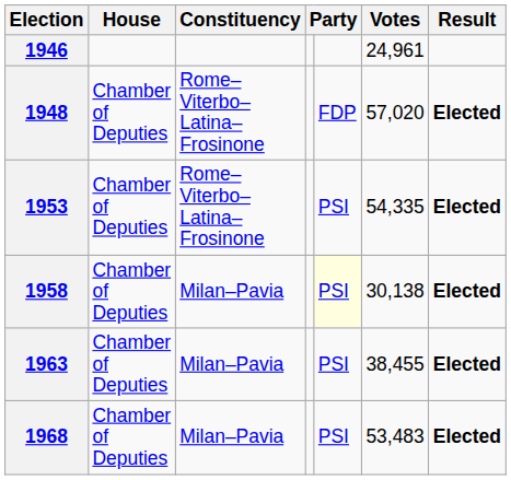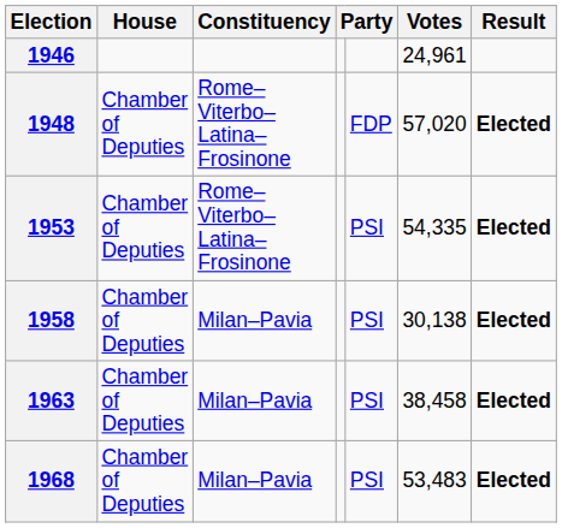1958 | column 5: lightyellow background -> no background
1963 | Votes: 38,455 -> 38,458
